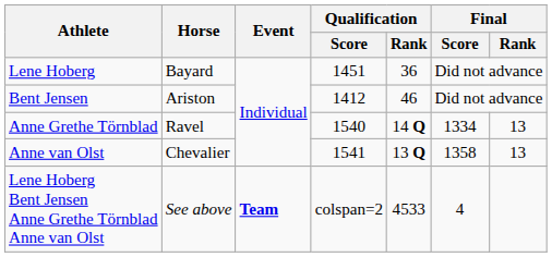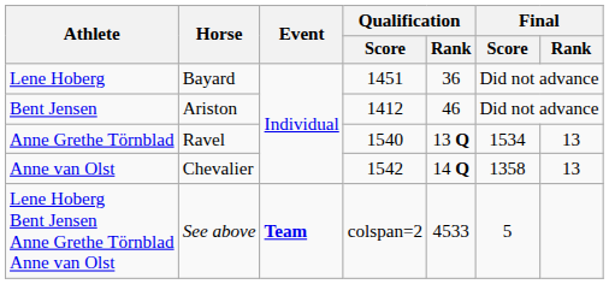Anne Grethe Törnblad | Qualification / Rank: 14 Q -> 13 Q
Anne Grethe Törnblad | Final / Score: 1334 -> 1534
Anne van Olst | Qualification / Score: 1541 -> 1542
Anne van Olst | Qualification / Rank: 13 Q -> 14 Q
Lene Hoberg Bent Jensen Anne Grethe Törnblad Anne van Olst | Final / Score: 4 -> 5
